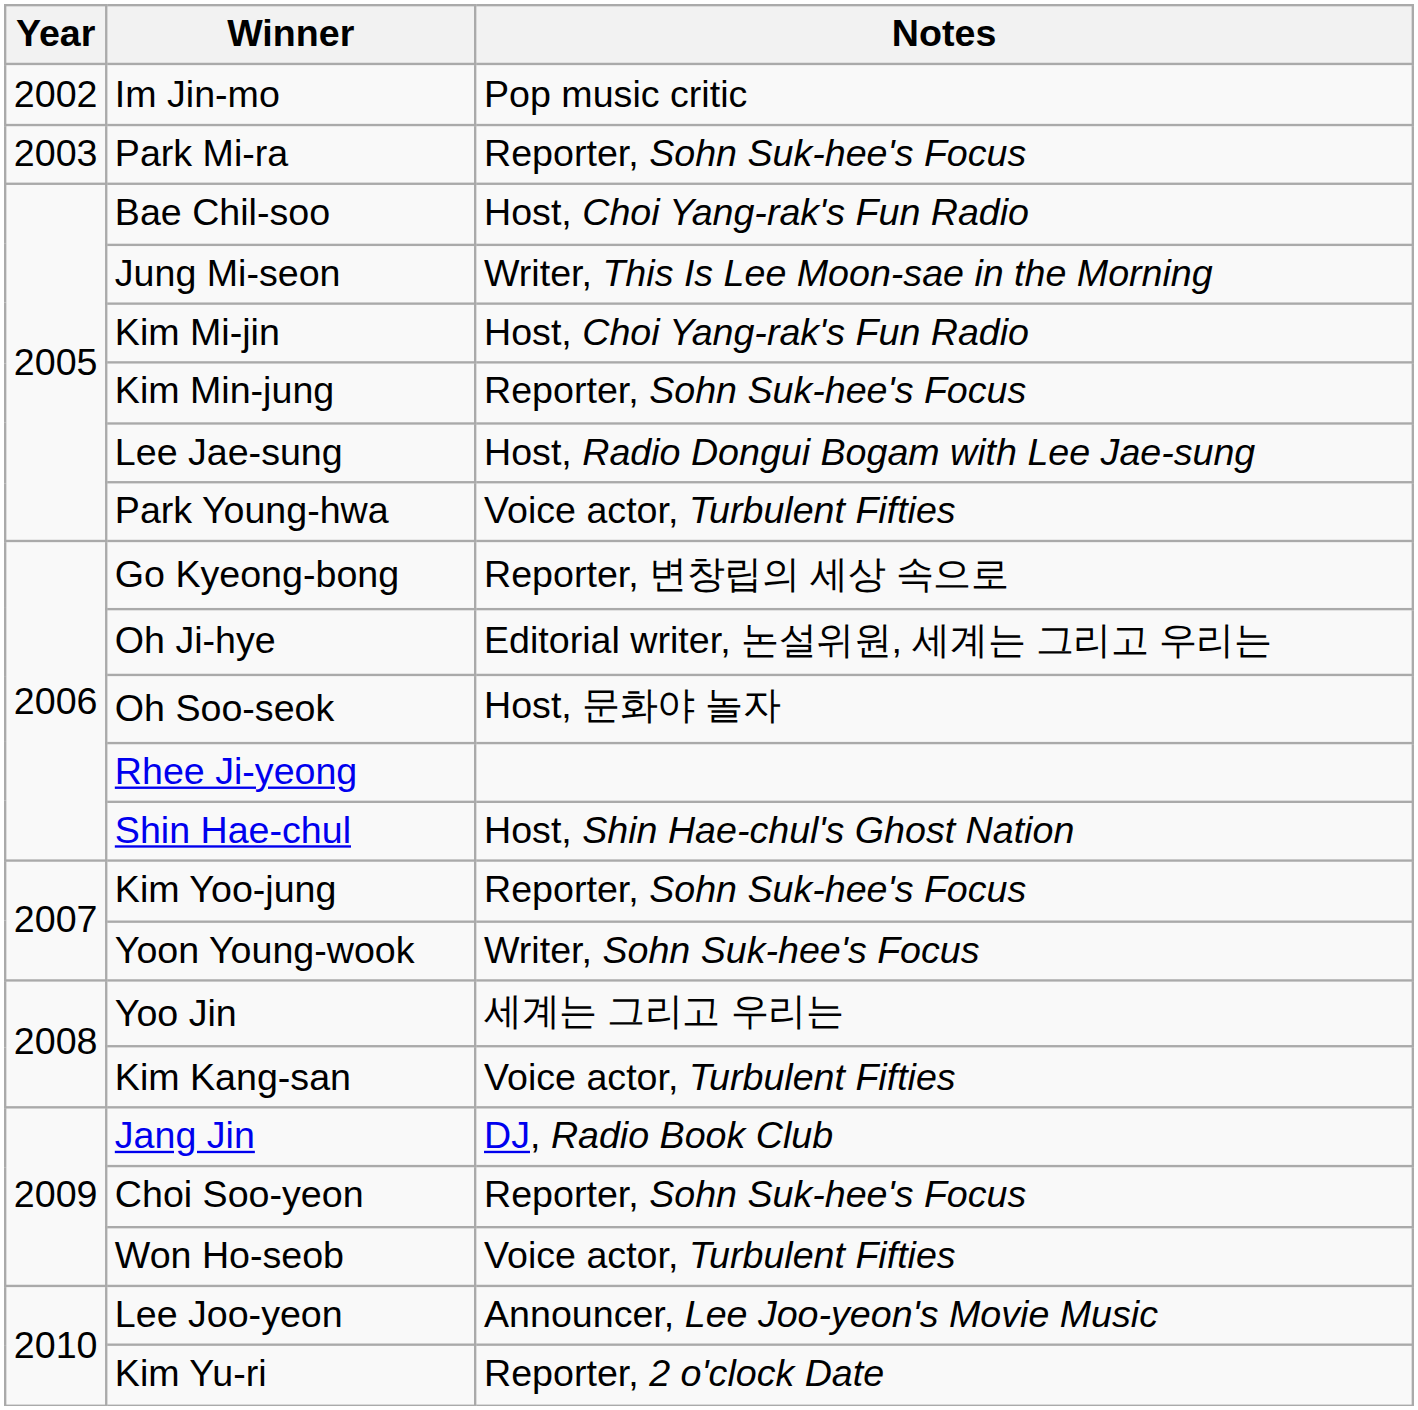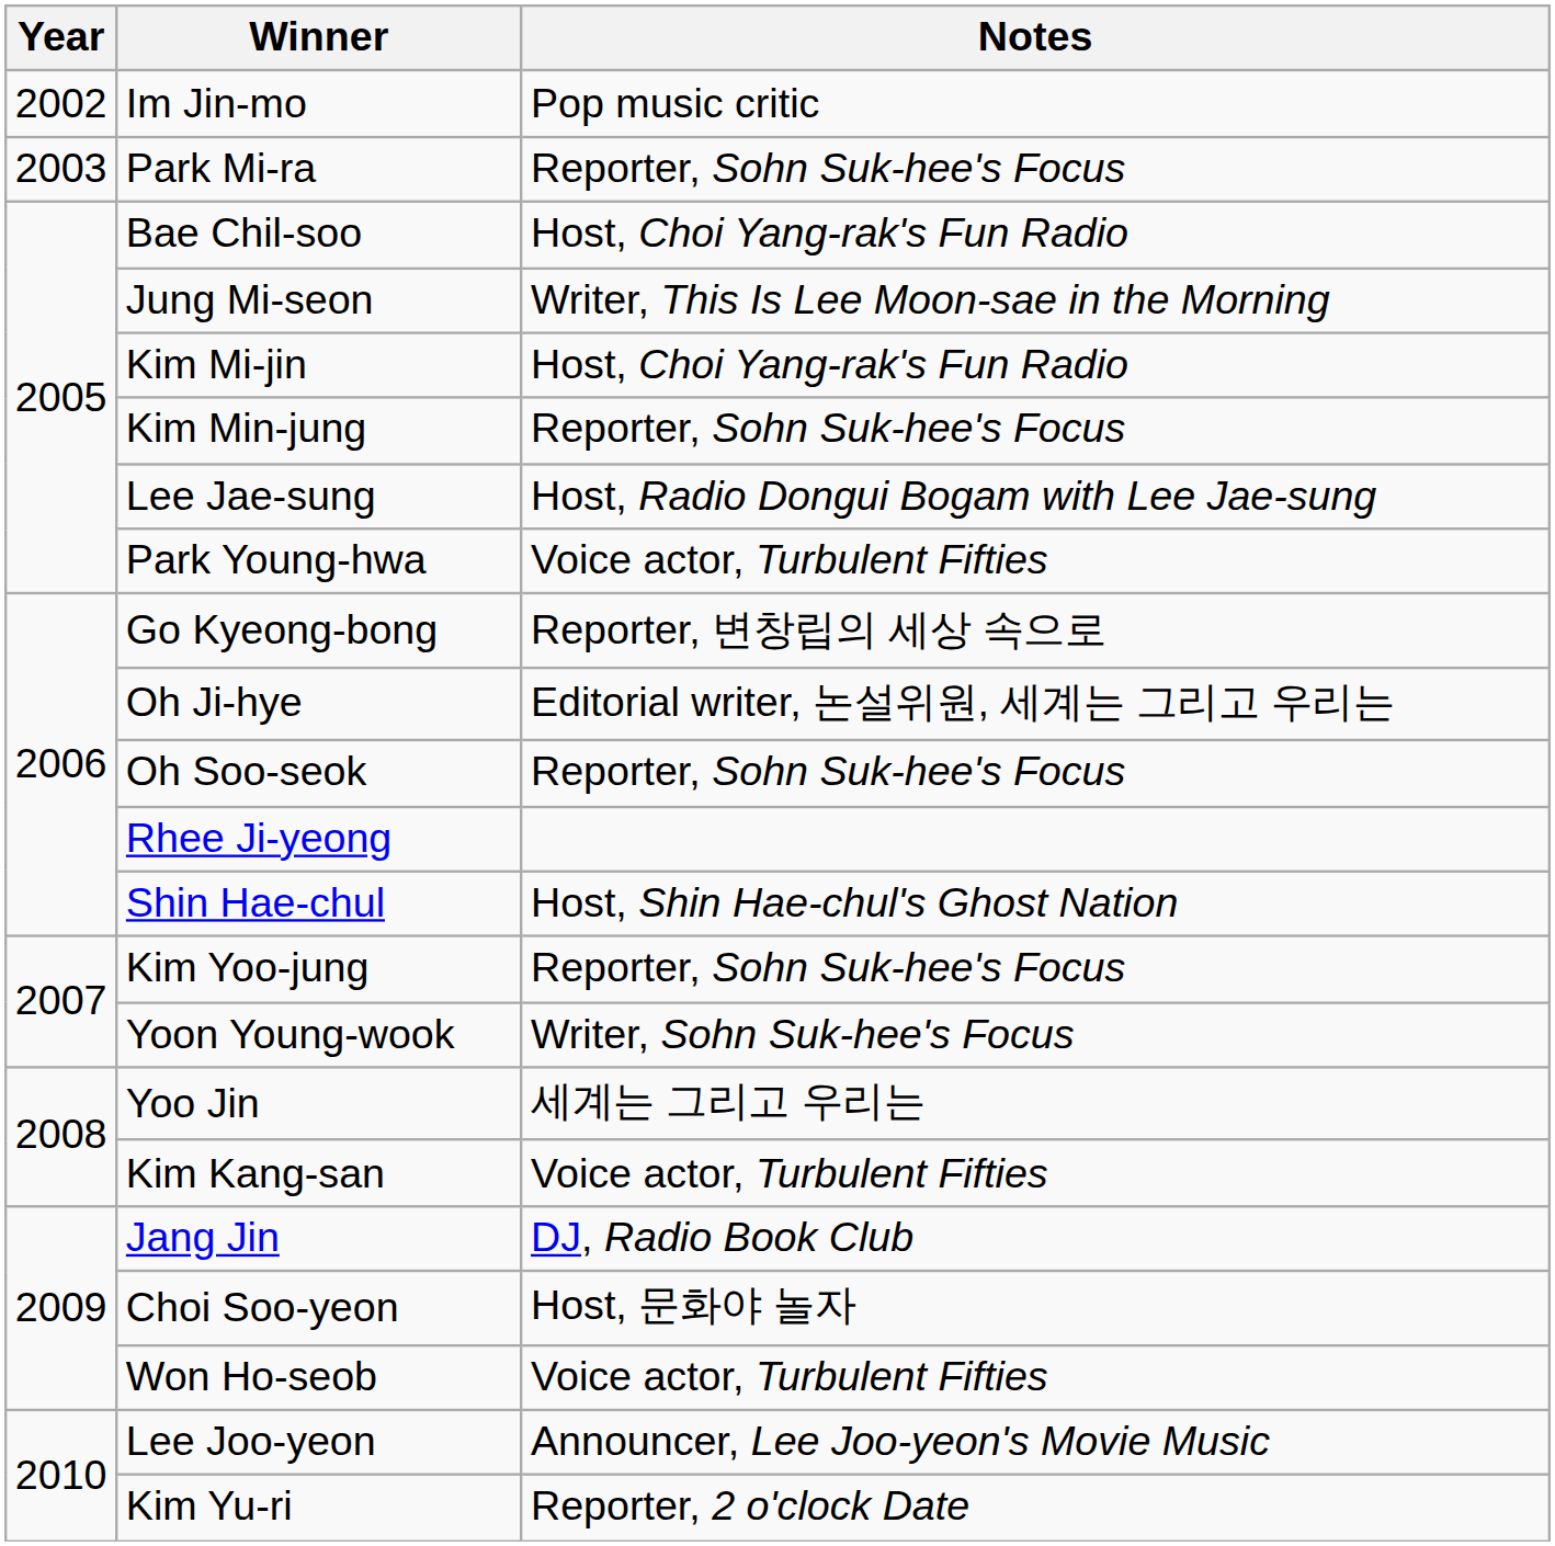Oh Soo-seok | Notes: Host, 문화야 놀자 -> Reporter, Sohn Suk-hee's Focus
Choi Soo-yeon | Notes: Reporter, Sohn Suk-hee's Focus -> Host, 문화야 놀자
